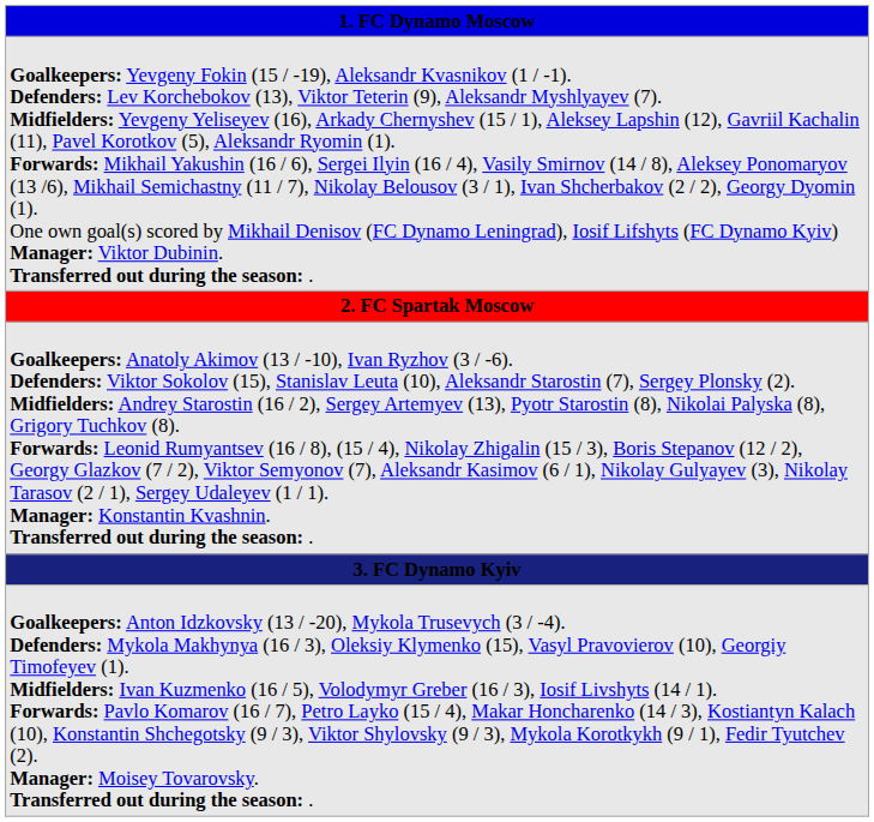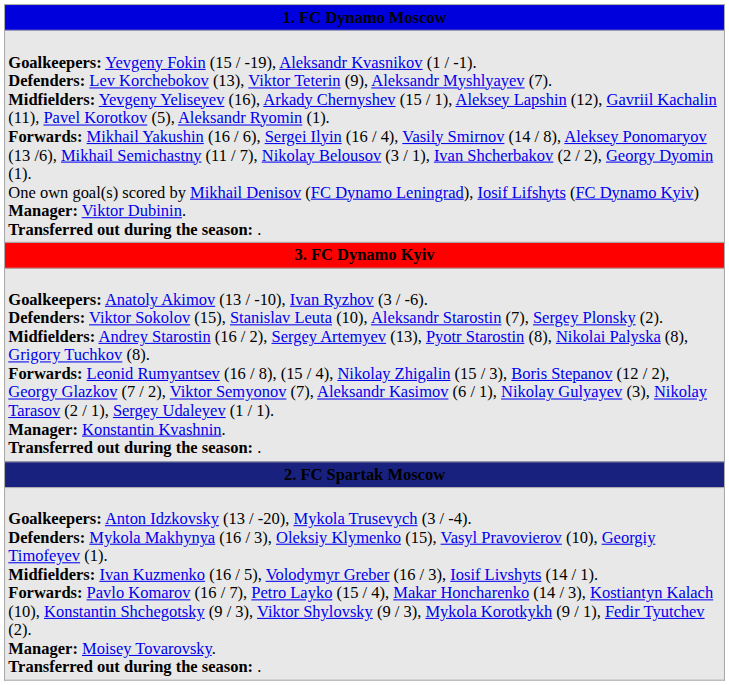row 3 | column 1: 2. FC Spartak Moscow -> 3. FC Dynamo Kyiv
row 5 | column 1: 3. FC Dynamo Kyiv -> 2. FC Spartak Moscow
